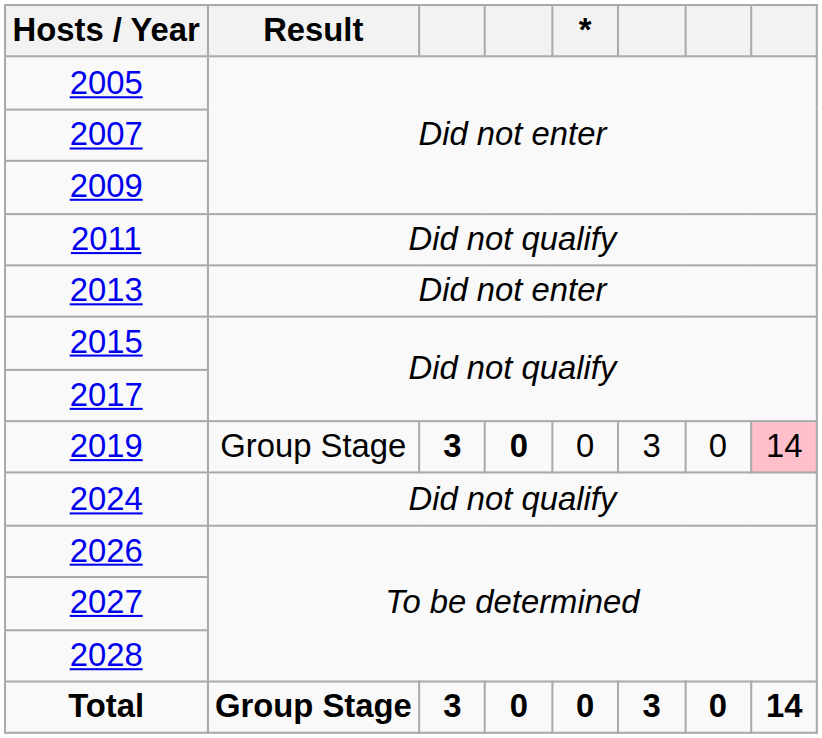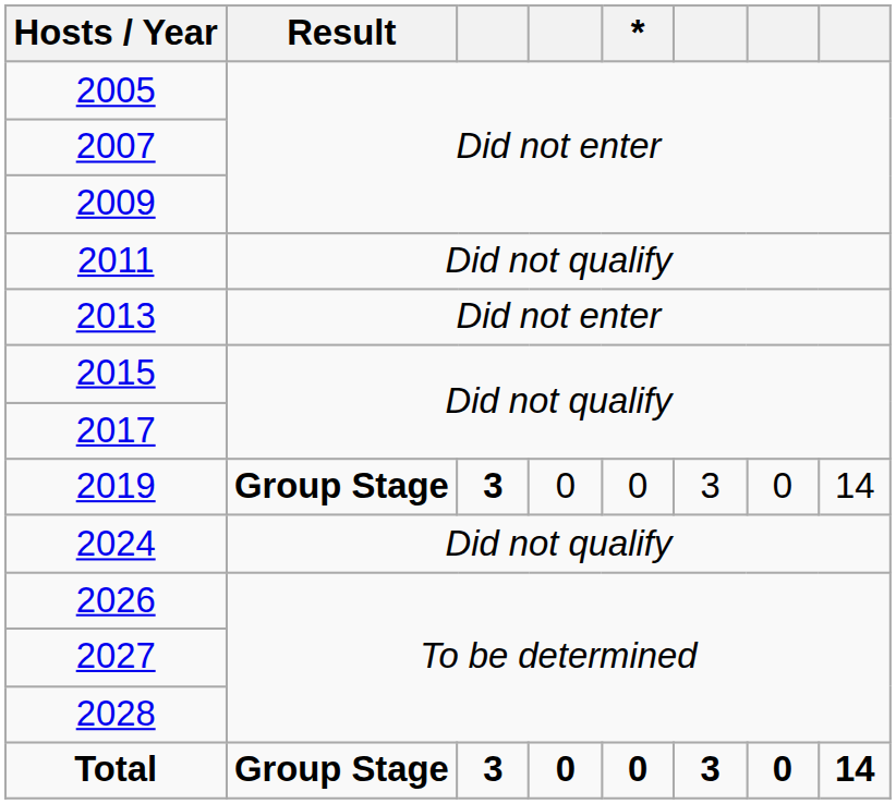2019 | Result: normal -> bold
2019 | column 4: bold -> normal
2019 | column 8: pink background -> no background
